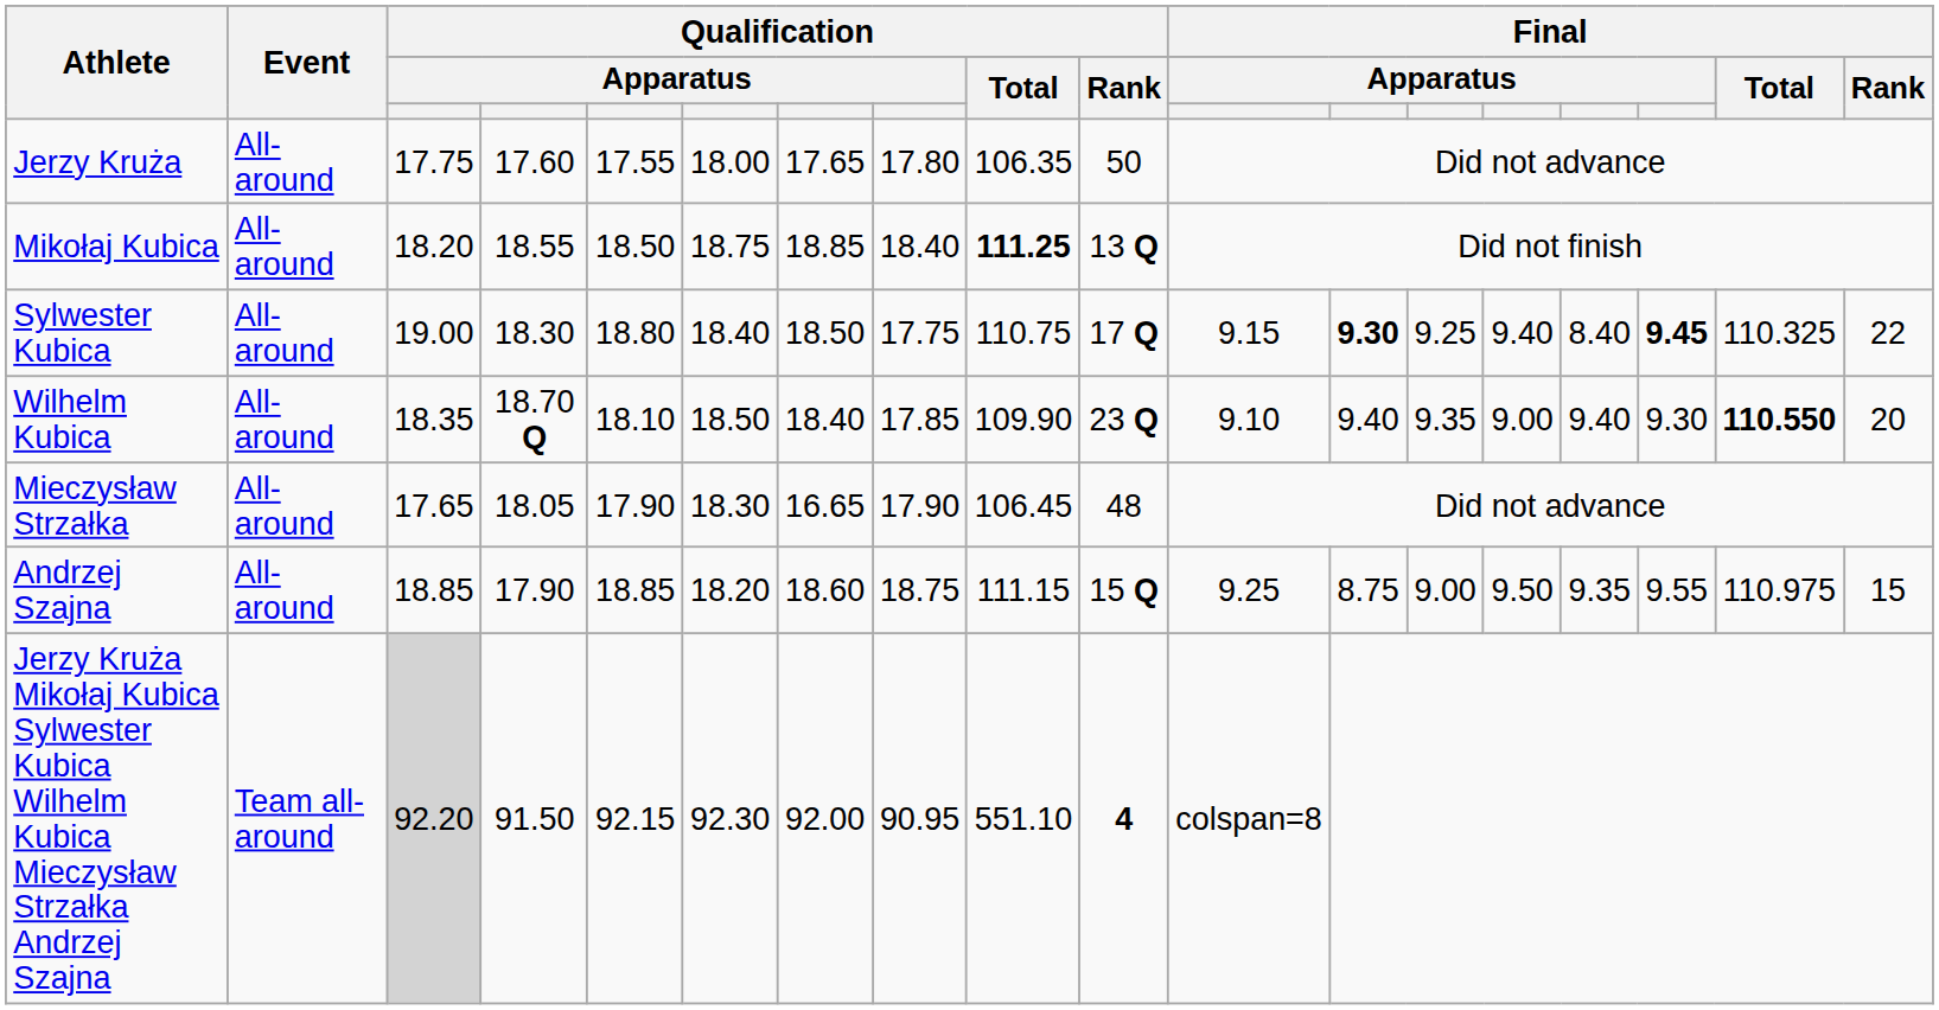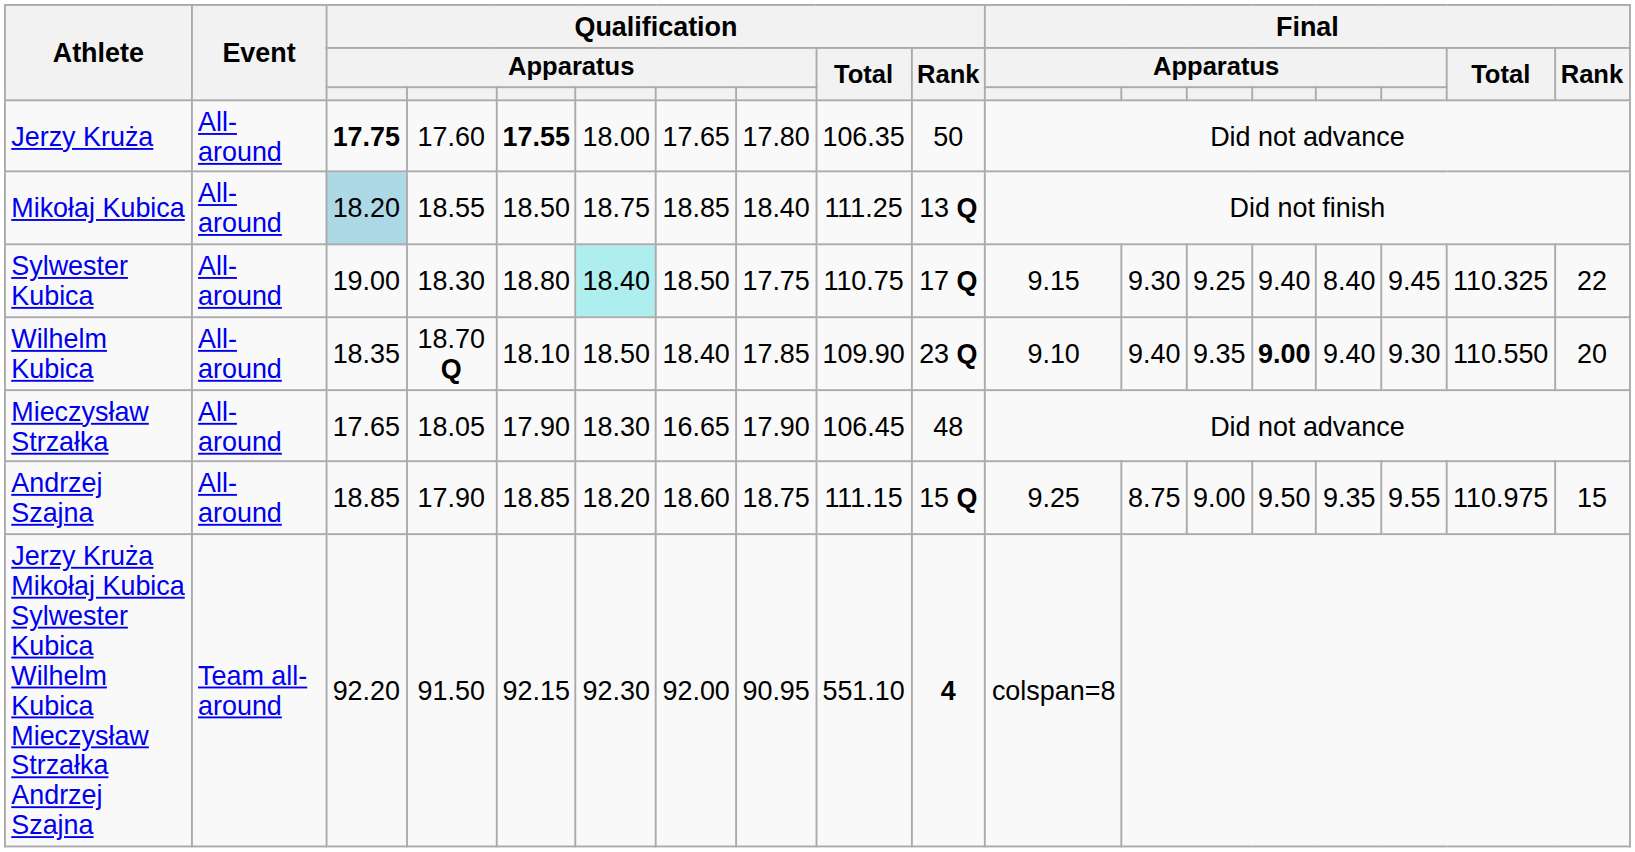row 4 | column 3: normal -> bold
row 4 | column 5: normal -> bold
row 5 | column 3: no background -> lightblue background
row 5 | Qualification / Total: bold -> normal
row 6 | column 6: no background -> paleturquoise background
row 6 | column 12: bold -> normal
row 6 | column 16: bold -> normal
row 7 | column 14: normal -> bold
row 7 | Final / Total: bold -> normal
row 10 | column 3: lightgrey background -> no background
